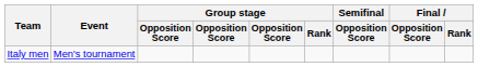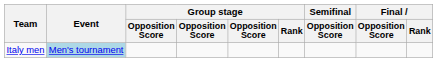Italy men | Event: no background -> lightblue background
